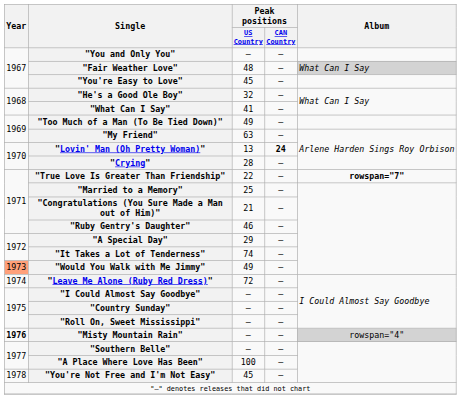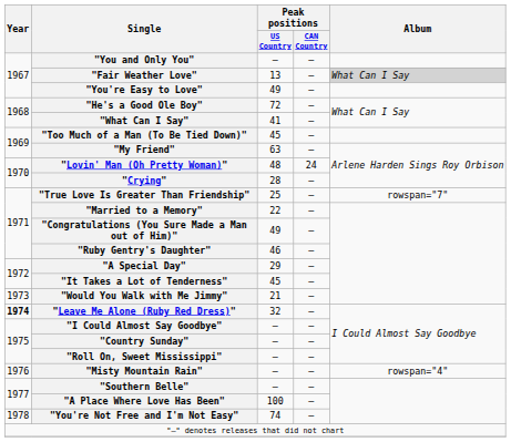"Fair Weather Love" | Peak positions / US Country: 48 -> 13
"You're Easy to Love" | Peak positions / US Country: 45 -> 49
"He's a Good Ole Boy" | Peak positions / US Country: 32 -> 72
"Too Much of a Man (To Be Tied Down)" | Peak positions / US Country: 49 -> 45
"Lovin' Man (Oh Pretty Woman)" | Peak positions / US Country: 13 -> 48
"Lovin' Man (Oh Pretty Woman)" | Peak positions / CAN Country: bold -> normal
"True Love Is Greater Than Friendship" | Peak positions / US Country: 22 -> 25
"True Love Is Greater Than Friendship" | Album: bold -> normal
"Married to a Memory" | Peak positions / US Country: 25 -> 22
"Congratulations (You Sure Made a Man out of Him)" | Peak positions / US Country: 21 -> 49
"It Takes a Lot of Tenderness" | Peak positions / US Country: 74 -> 45
"Would You Walk with Me Jimmy" | Year: lightsalmon background -> no background
"Would You Walk with Me Jimmy" | Peak positions / US Country: 49 -> 21
"Leave Me Alone (Ruby Red Dress)" | Year: normal -> bold
"Leave Me Alone (Ruby Red Dress)" | Peak positions / US Country: 72 -> 32
"Misty Mountain Rain" | Year: bold -> normal
"Misty Mountain Rain" | Album: lightgrey background -> no background
"You're Not Free and I'm Not Easy" | Peak positions / US Country: 45 -> 74
